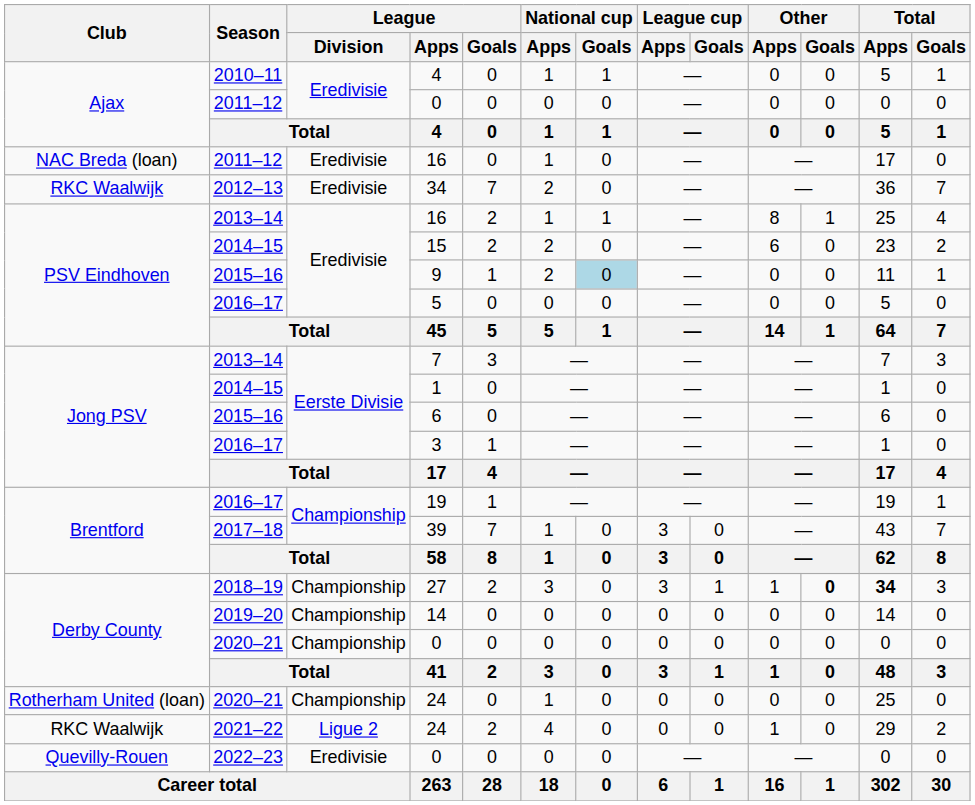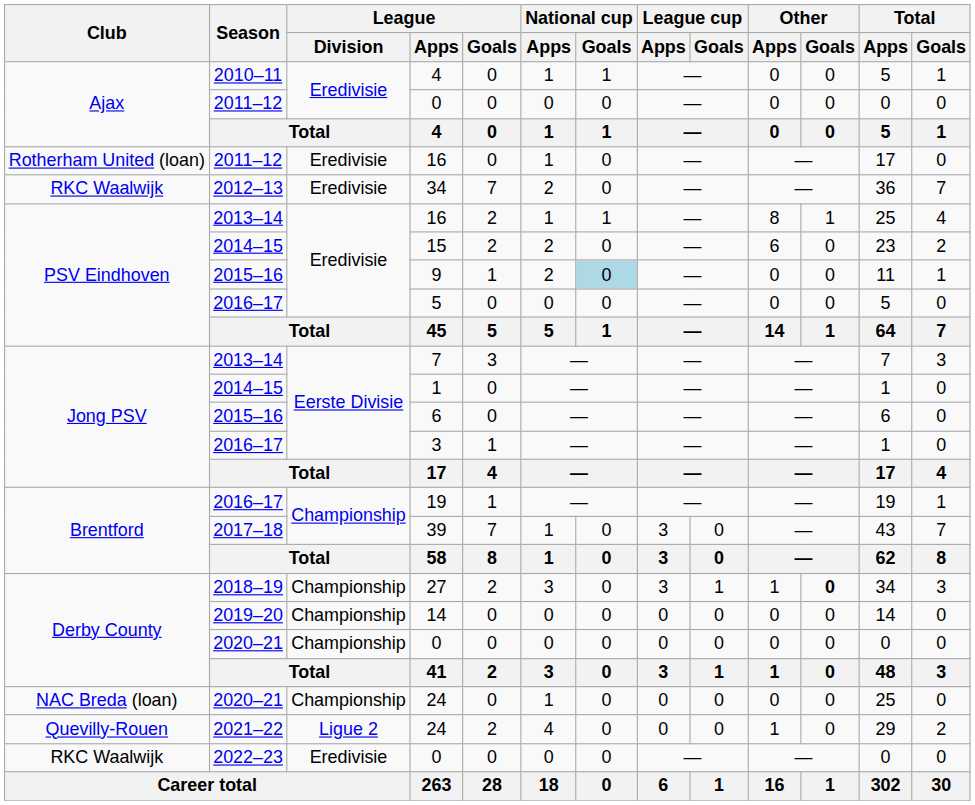2011–12 / 16 | Club: NAC Breda (loan) -> Rotherham United (loan)
27 | Total / Apps: bold -> normal
2020–21 / 24 | Club: Rotherham United (loan) -> NAC Breda (loan)
2021–22 / 24 | Club: RKC Waalwijk -> Quevilly-Rouen
2022–23 / 0 | Club: Quevilly-Rouen -> RKC Waalwijk
